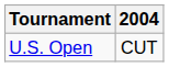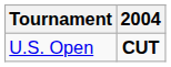U.S. Open | 2004: normal -> bold
